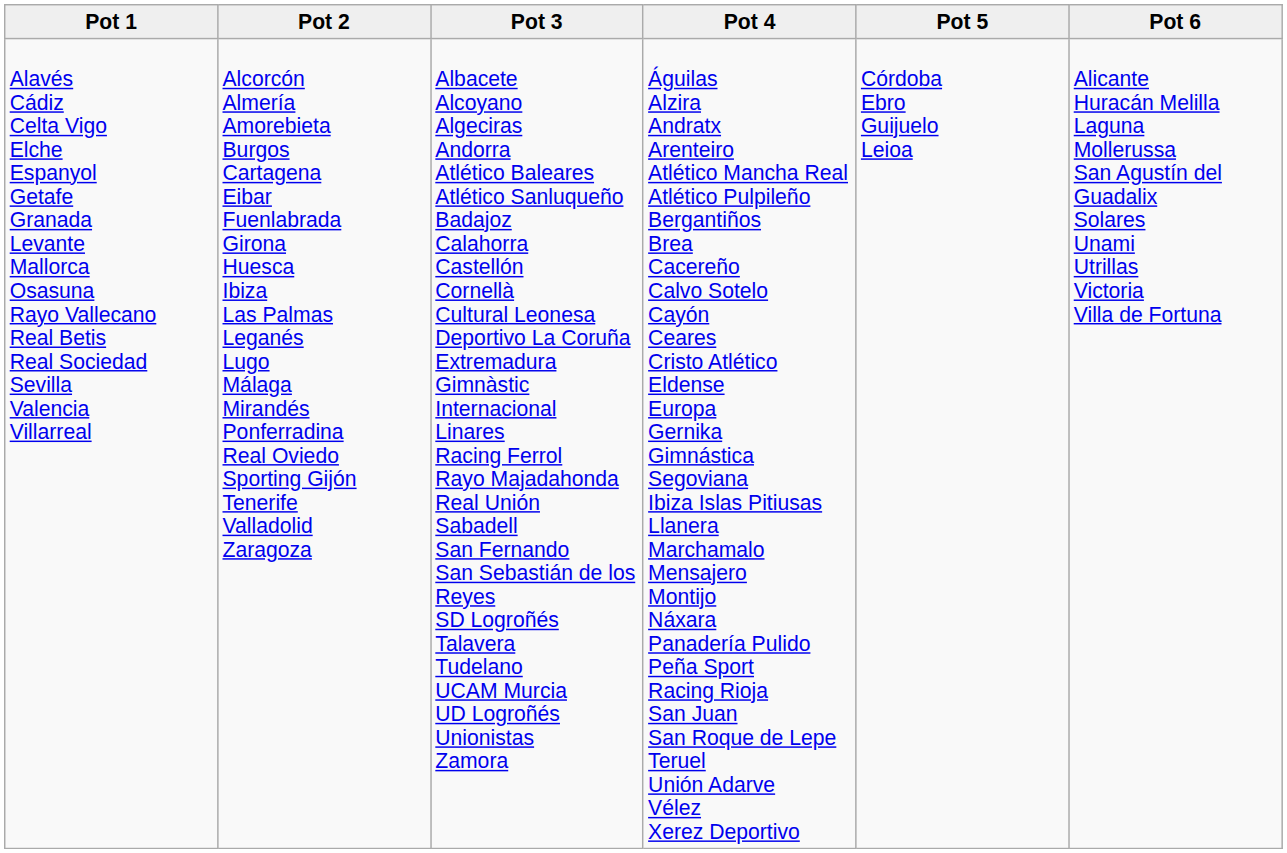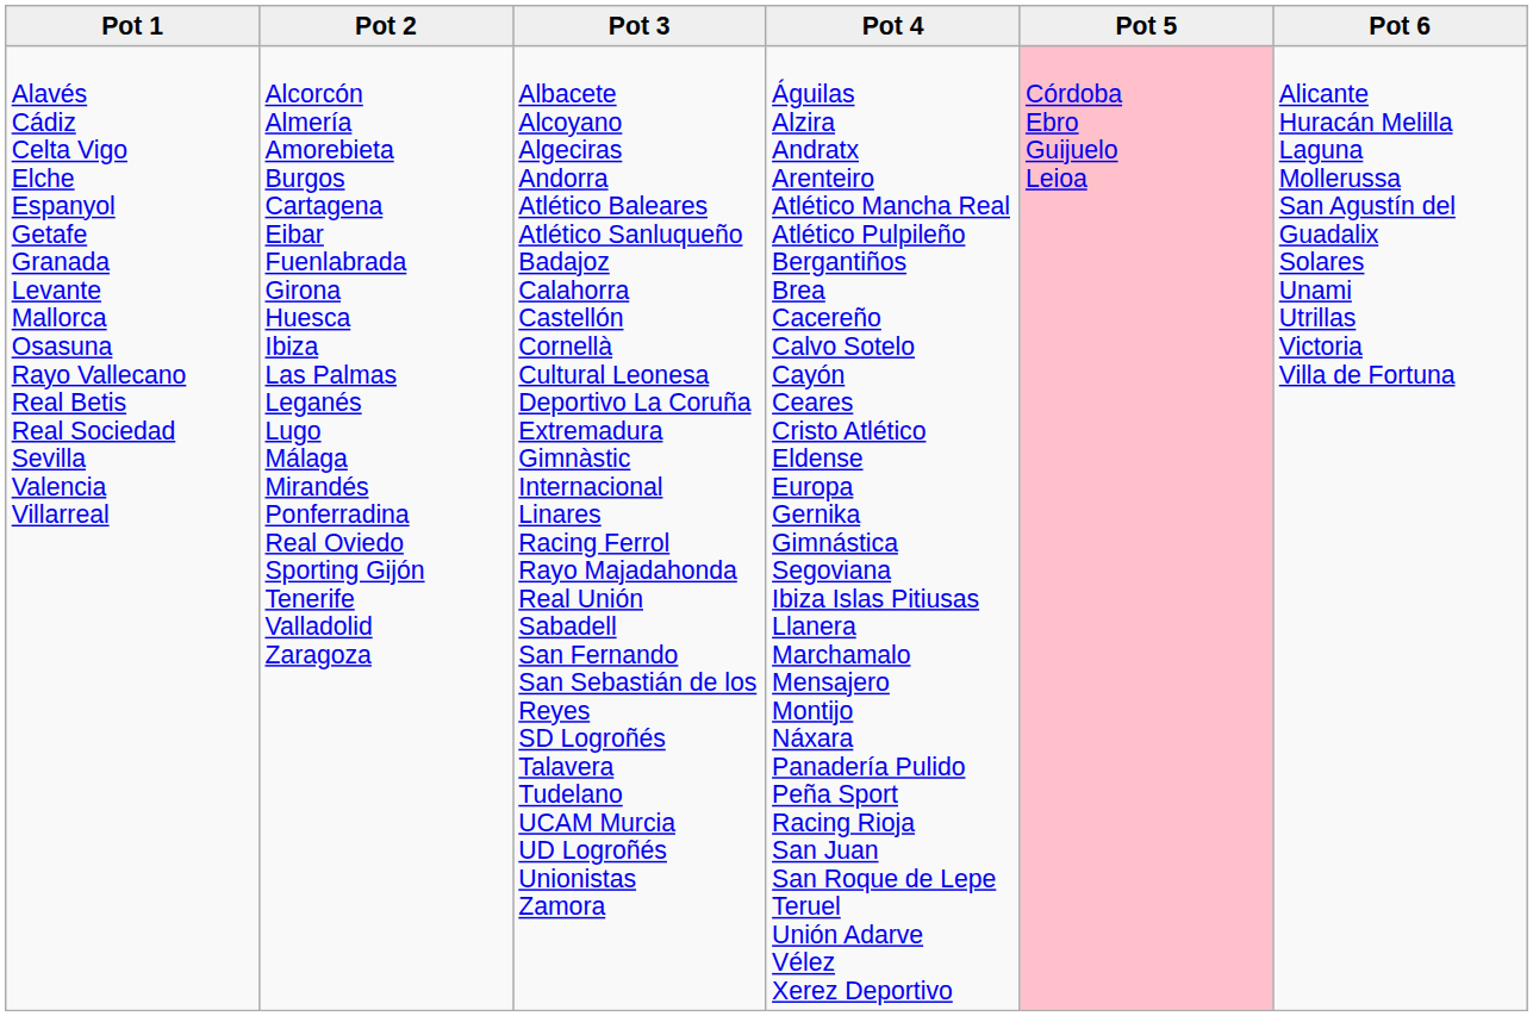row 2 | column 5: no background -> pink background
